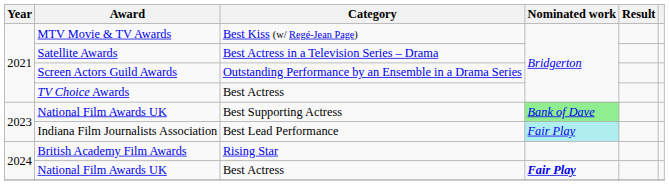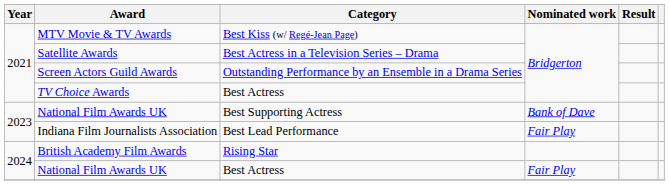National Film Awards UK / Best Supporting Actress | Nominated work: lightgreen background -> no background
Indiana Film Journalists Association | Nominated work: paleturquoise background -> no background
National Film Awards UK / Best Actress | Nominated work: bold -> normal
